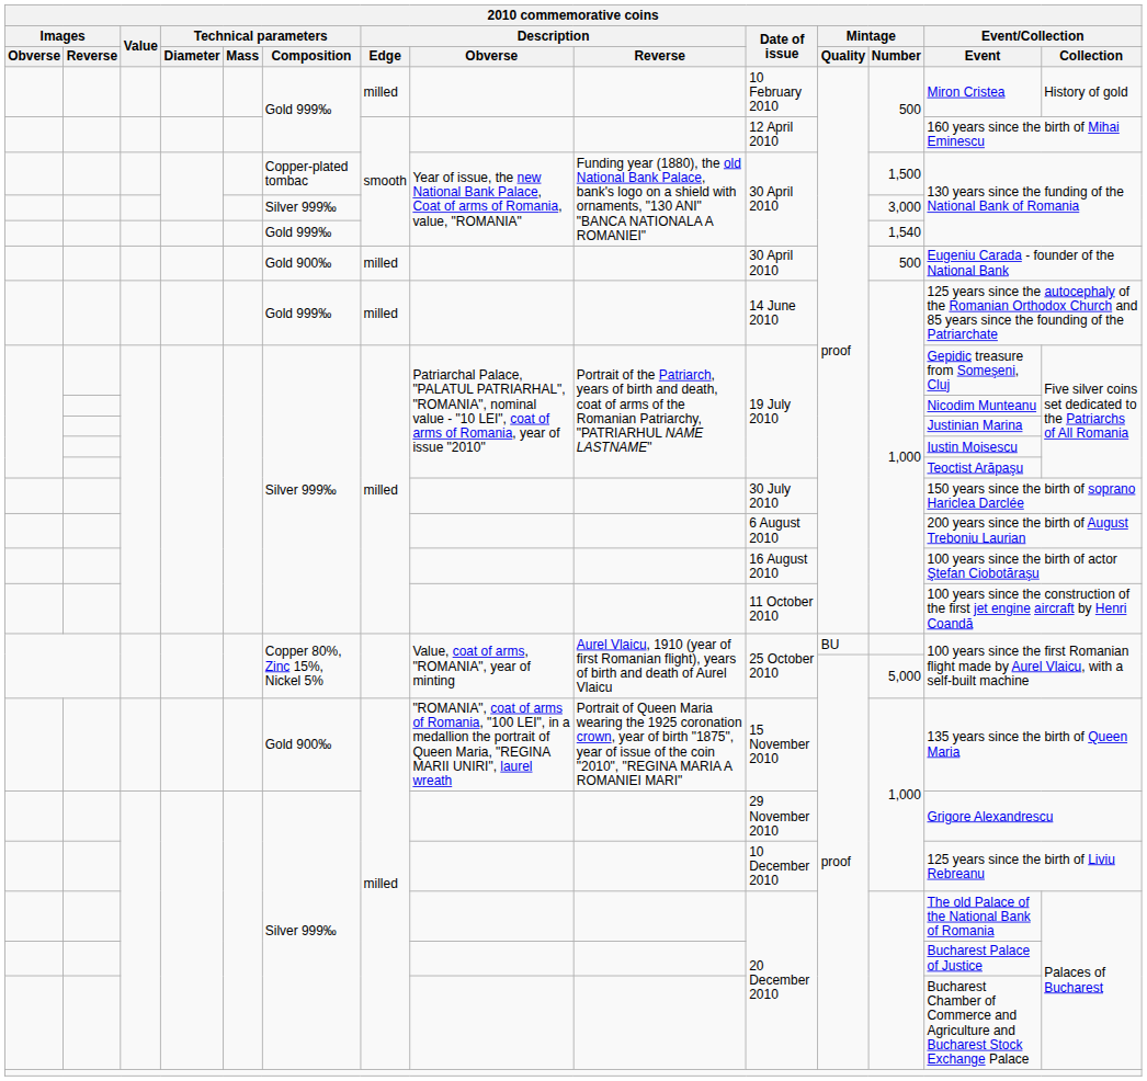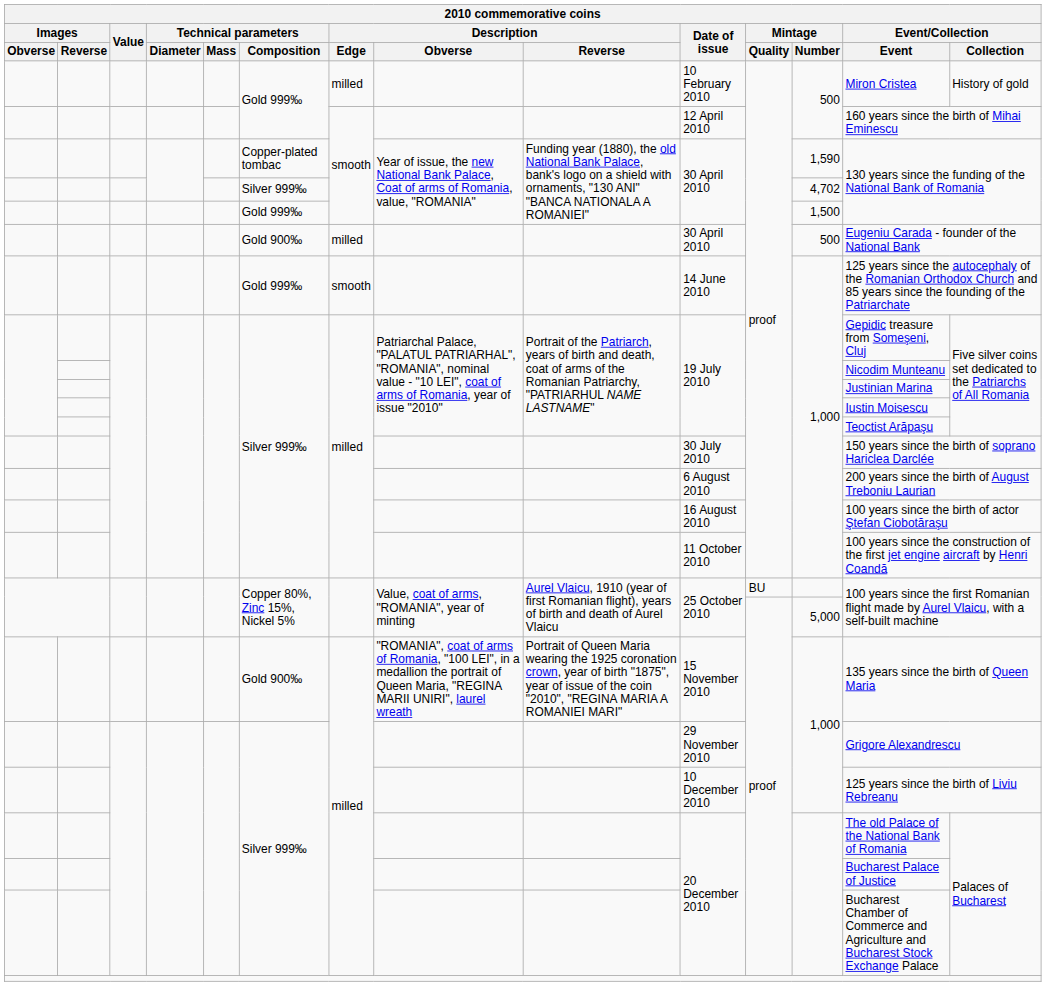row 6 | Mintage / Number: 1,500 -> 1,590
row 7 | Mintage / Number: 3,000 -> 4,702
row 8 | Mintage / Number: 1,540 -> 1,500
row 10 | Description / Edge: milled -> smooth
